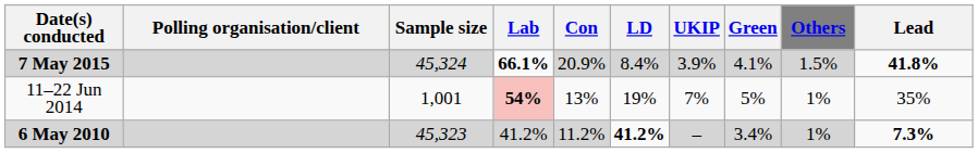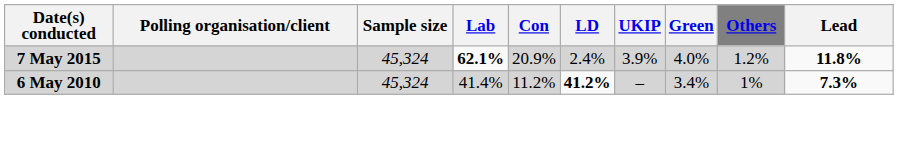7 May 2015 | Lab: 66.1% -> 62.1%
7 May 2015 | LD: 8.4% -> 2.4%
7 May 2015 | Green: 4.1% -> 4.0%
7 May 2015 | Others: 1.5% -> 1.2%
7 May 2015 | Lead: 41.8% -> 11.8%
- row: 11–22 Jun 2014 | 1,001 | 54% | 13% | 19% | 7% | 5% | 1% | 35%
6 May 2010 | Sample size: 45,323 -> 45,324
6 May 2010 | Lab: 41.2% -> 41.4%
